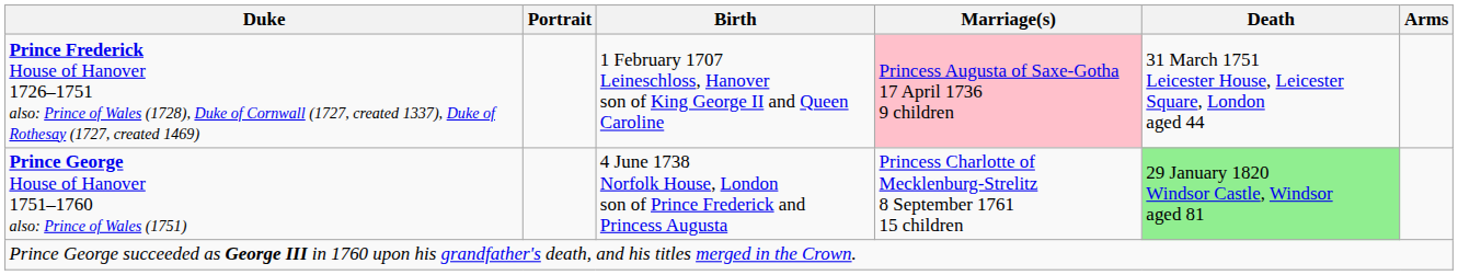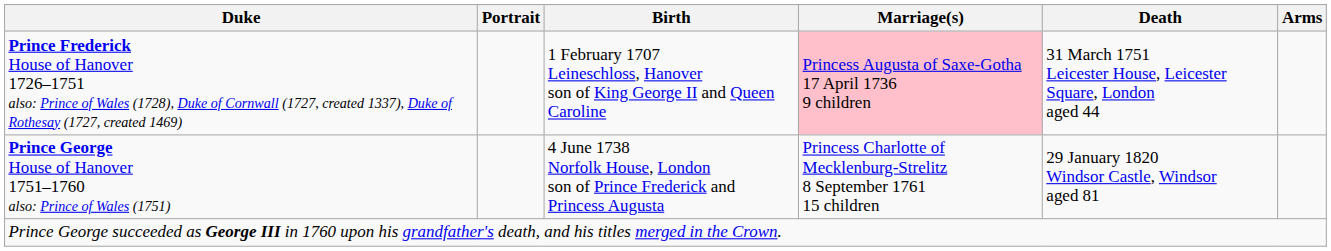row 3 | Death: lightgreen background -> no background
